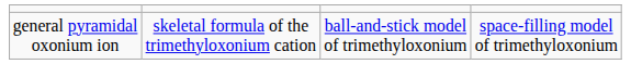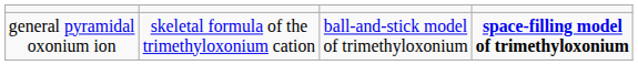general pyramidal oxonium ion | column 4: normal -> bold
